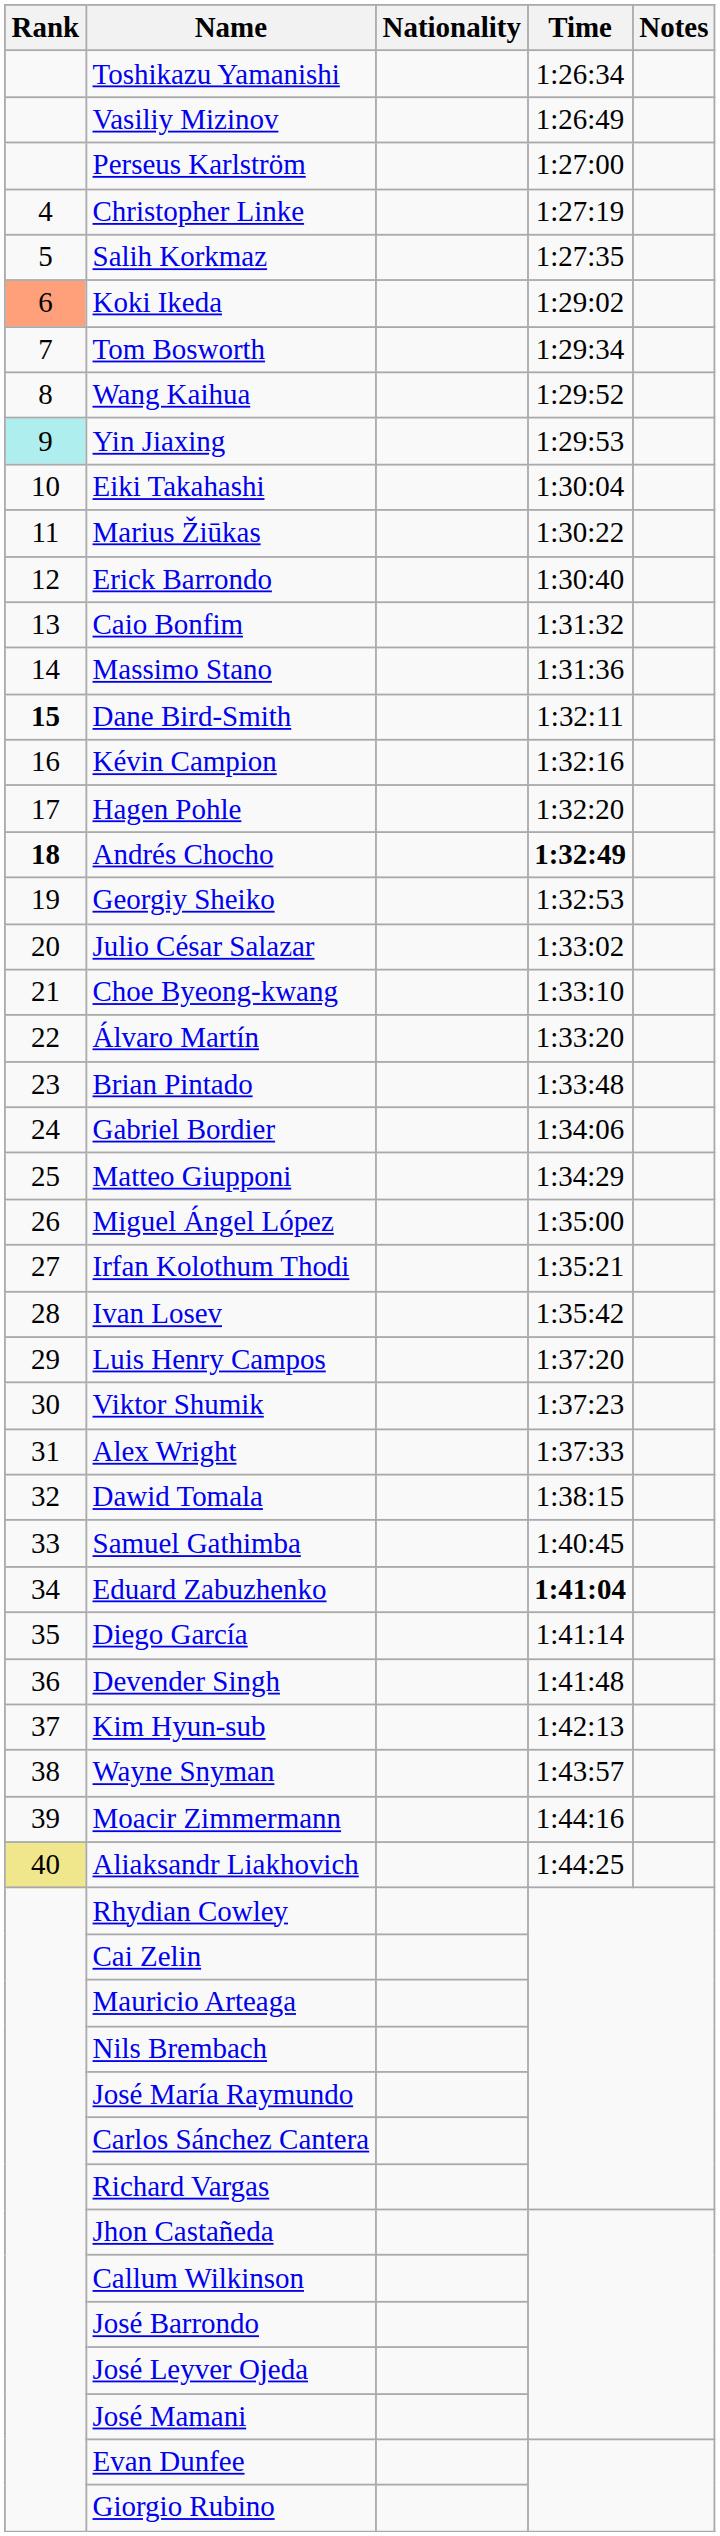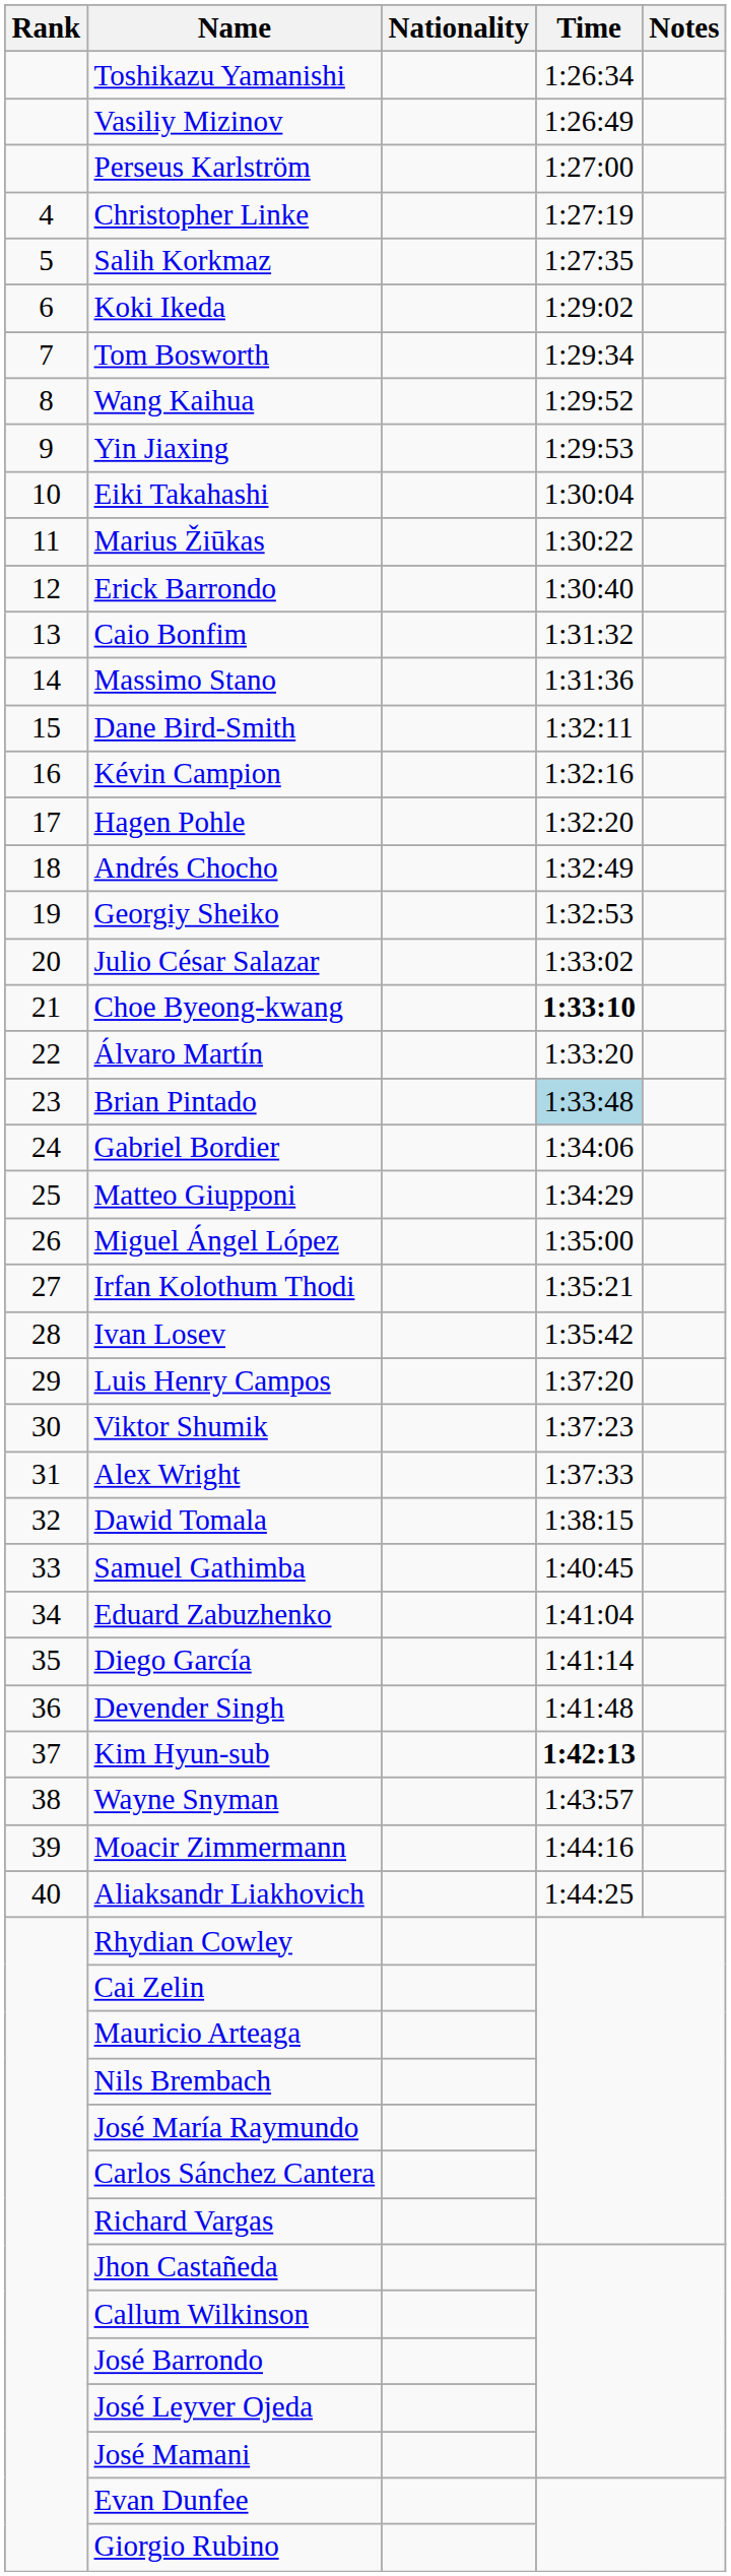Koki Ikeda | Rank: lightsalmon background -> no background
Yin Jiaxing | Rank: paleturquoise background -> no background
Dane Bird-Smith | Rank: bold -> normal
Andrés Chocho | Rank: bold -> normal
Andrés Chocho | Time: bold -> normal
Choe Byeong-kwang | Time: normal -> bold
Brian Pintado | Time: no background -> lightblue background
Eduard Zabuzhenko | Time: bold -> normal
Kim Hyun-sub | Time: normal -> bold
Aliaksandr Liakhovich | Rank: khaki background -> no background
